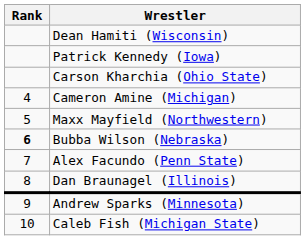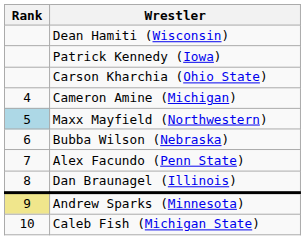Maxx Mayfield (Northwestern) | Rank: no background -> lightblue background
Bubba Wilson (Nebraska) | Rank: bold -> normal
Andrew Sparks (Minnesota) | Rank: no background -> khaki background
